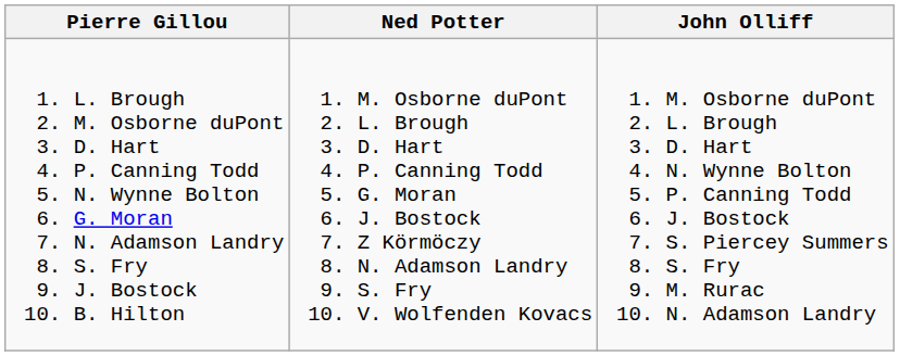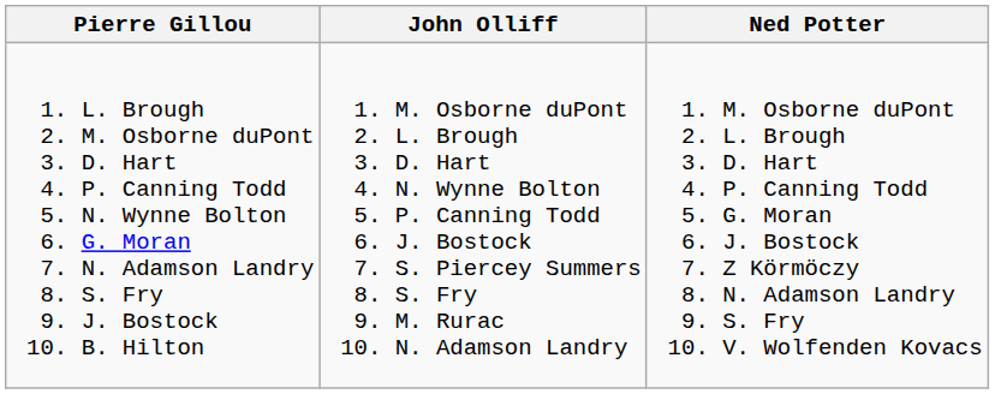columns swapped: Ned Potter <-> John Olliff
